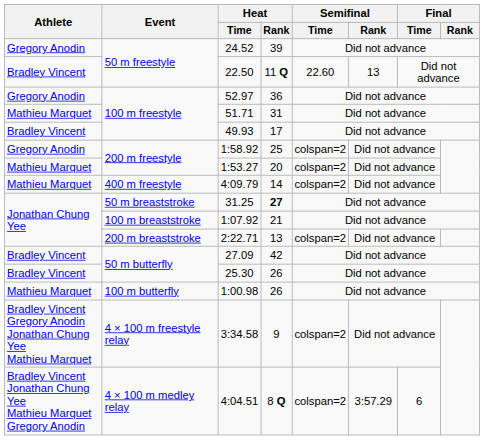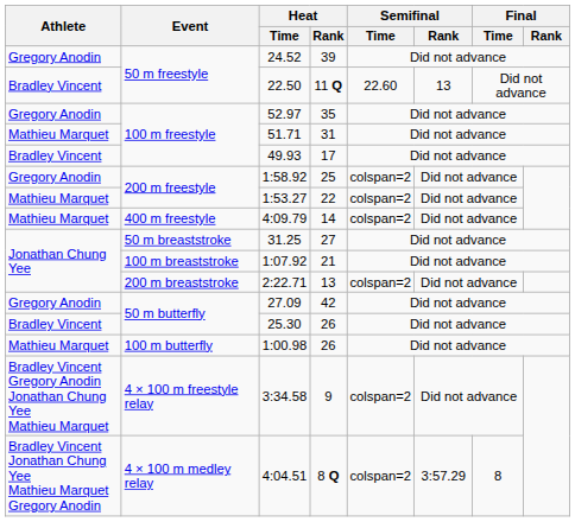52.97 | Heat / Rank: 36 -> 35
1:53.27 | Heat / Rank: 20 -> 22
31.25 | Heat / Rank: bold -> normal
27.09 | Athlete: Bradley Vincent -> Gregory Anodin
4:04.51 | Final / Time: 6 -> 8
